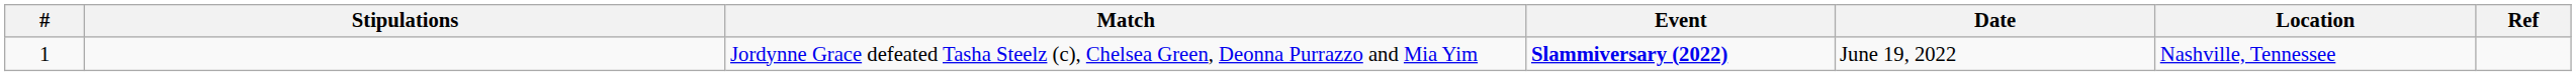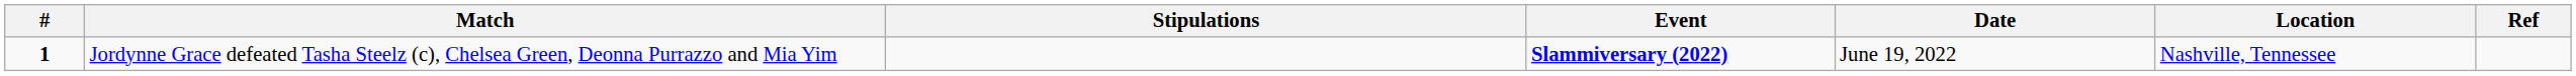columns swapped: Match <-> Stipulations
row 2 | #: normal -> bold
